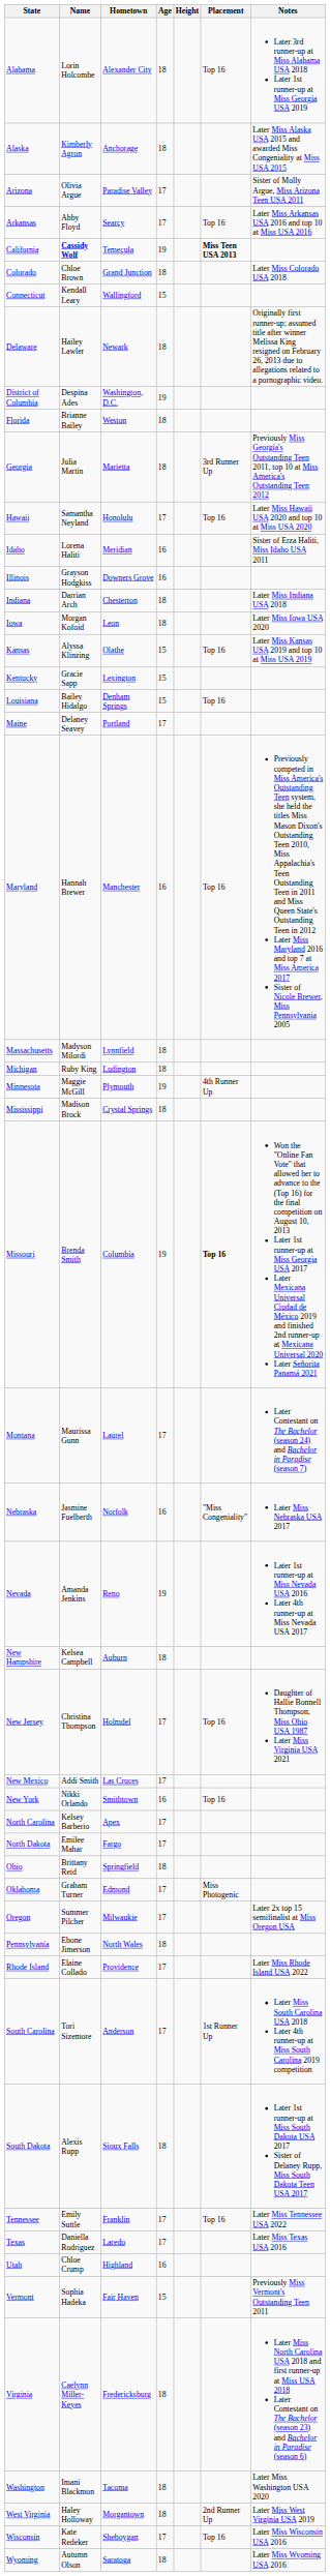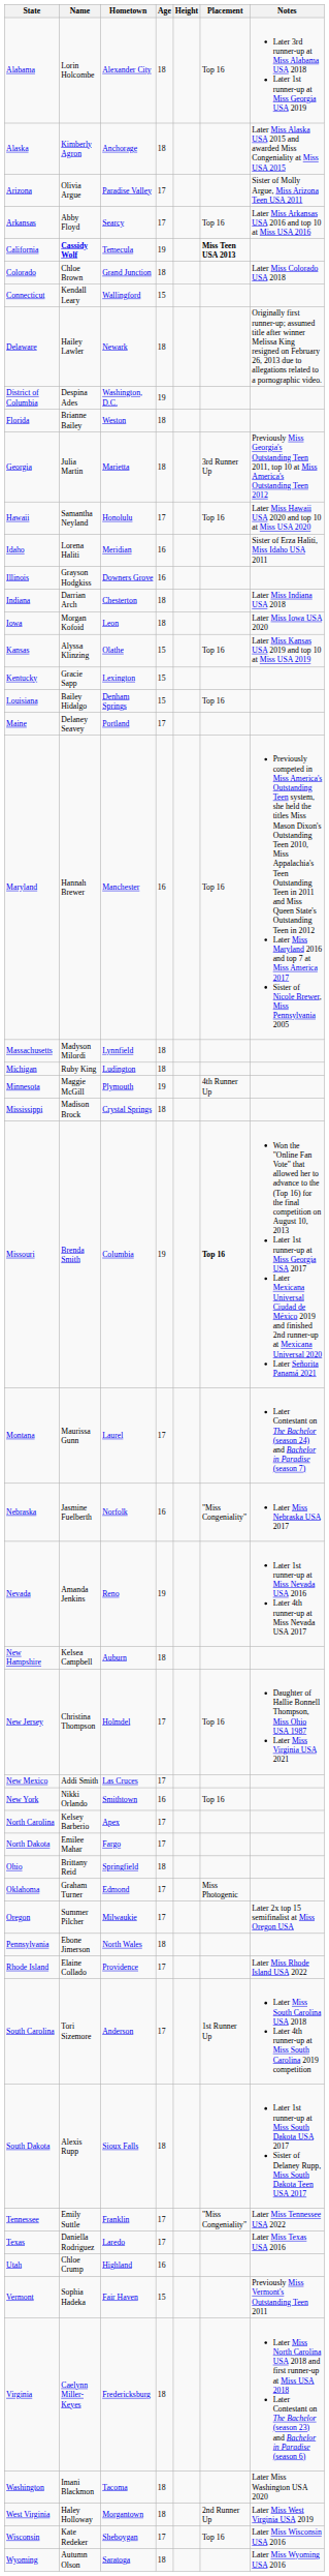Tennessee | Placement: Top 16 -> "Miss Congeniality"
